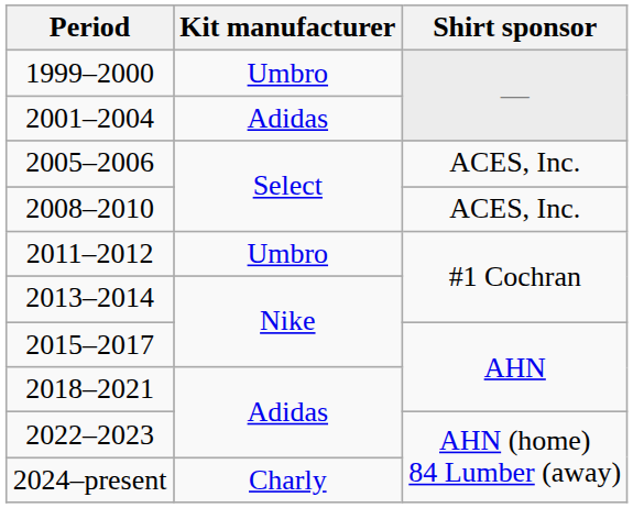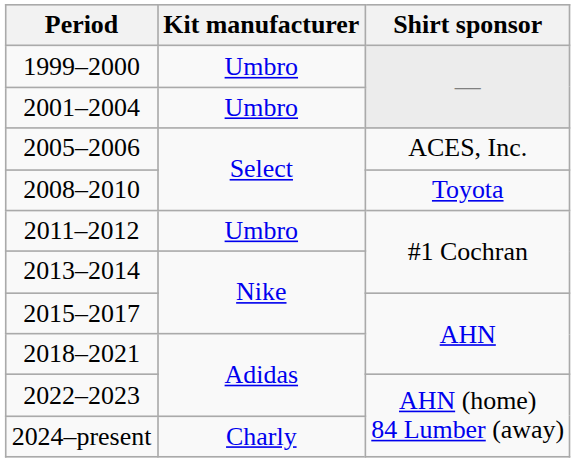2001–2004 | Kit manufacturer: Adidas -> Umbro
2008–2010 | Shirt sponsor: ACES, Inc. -> Toyota
